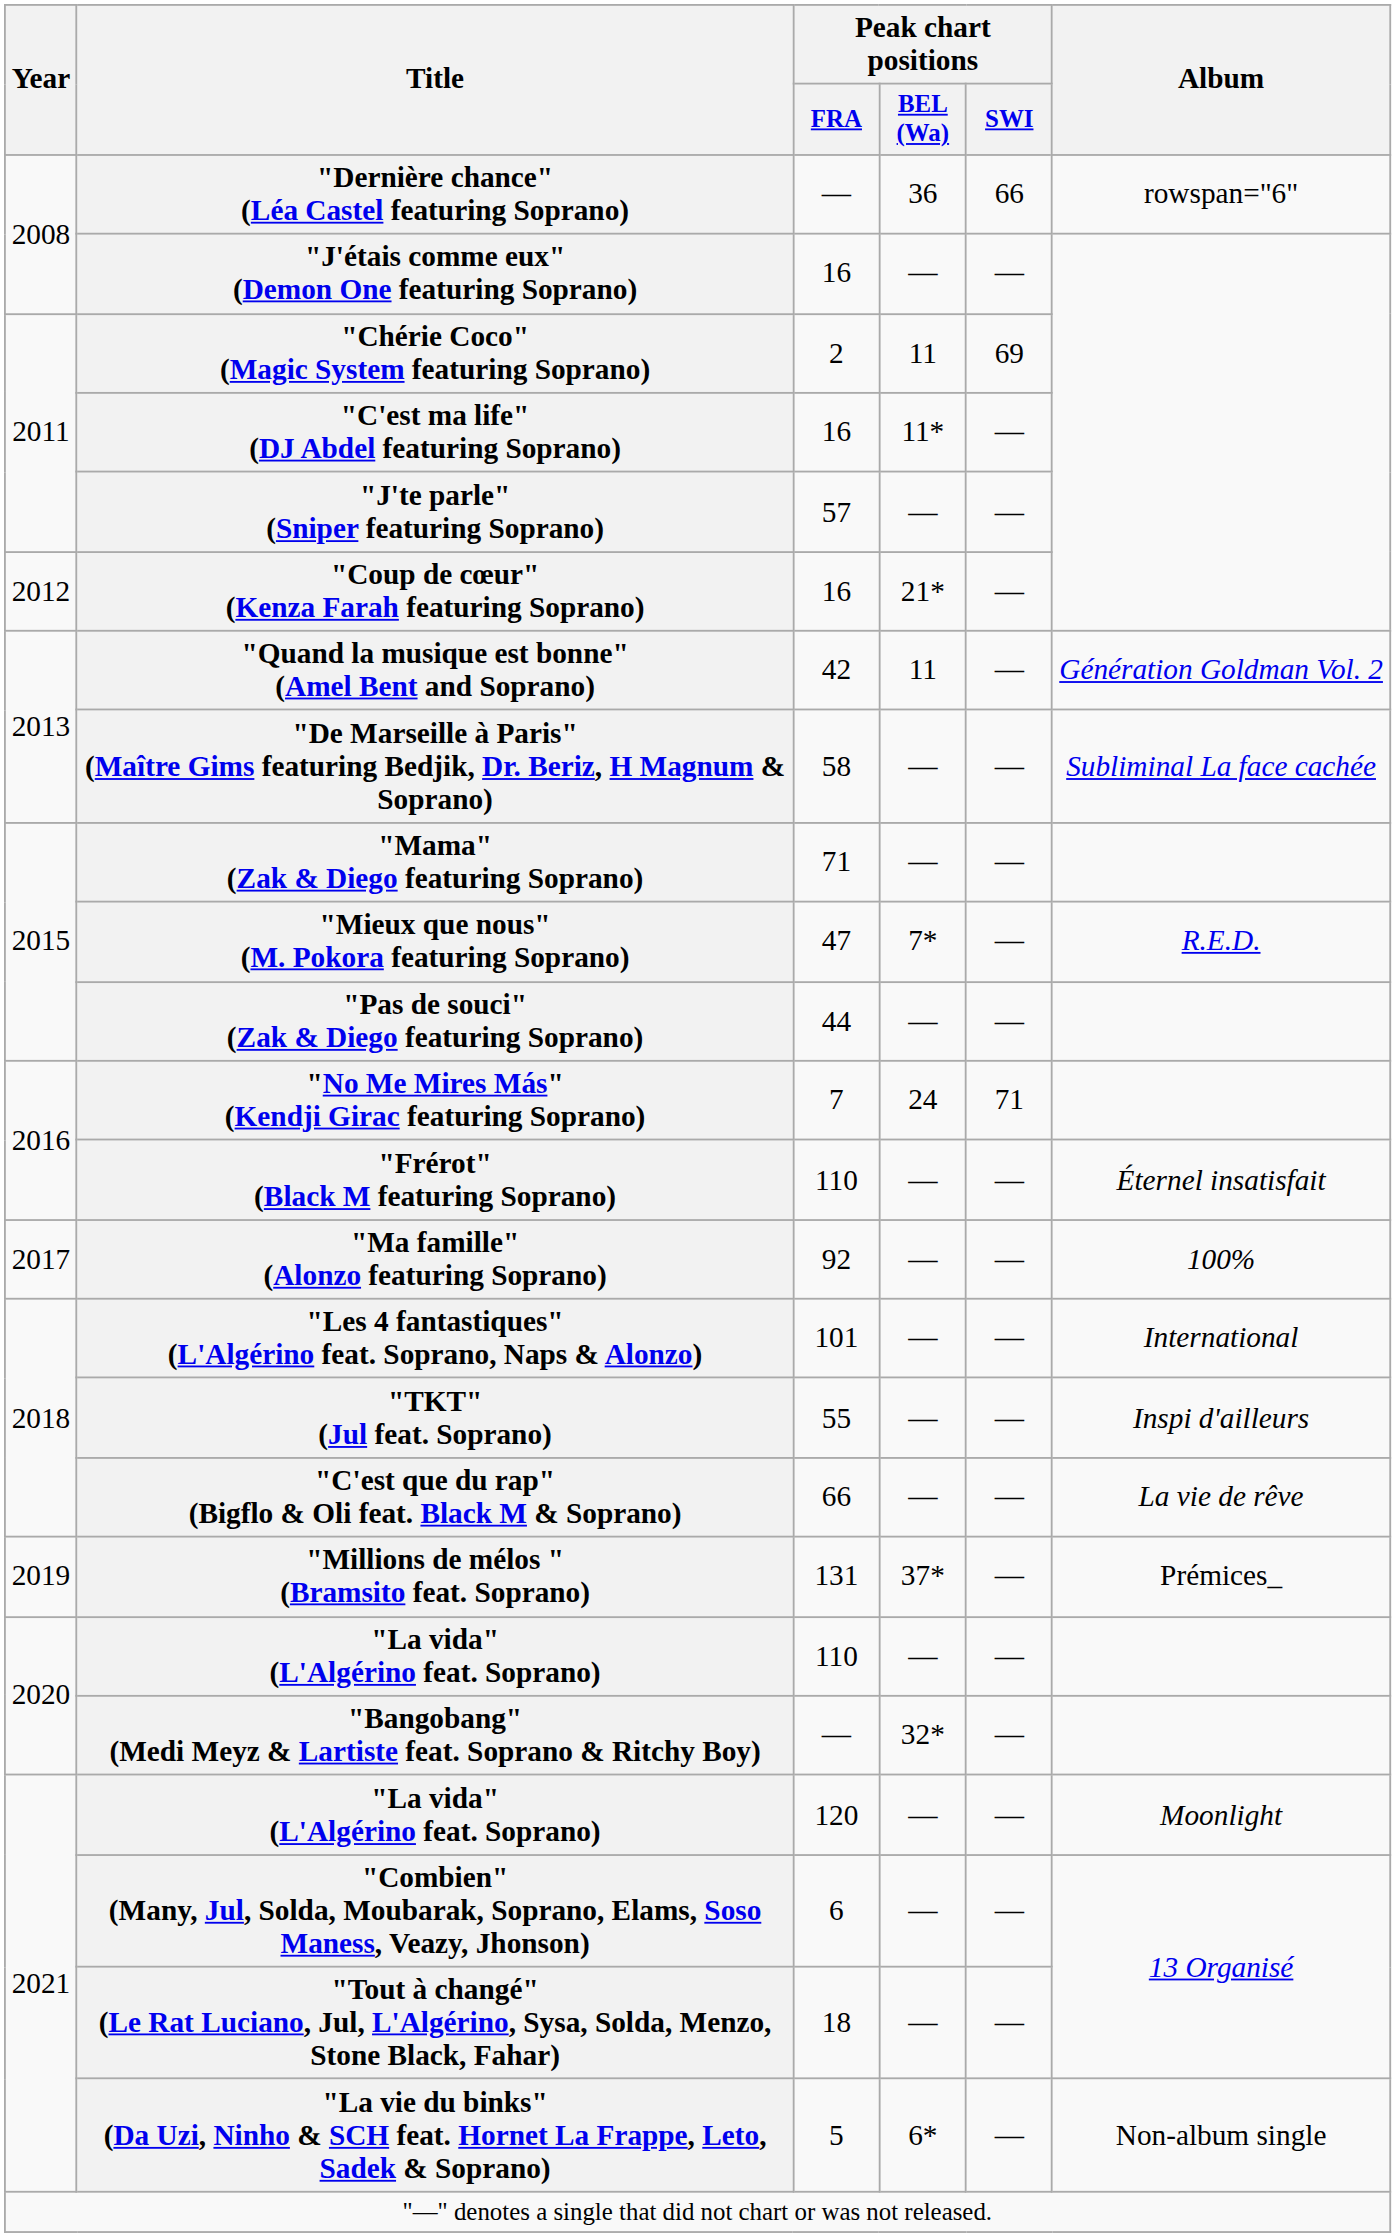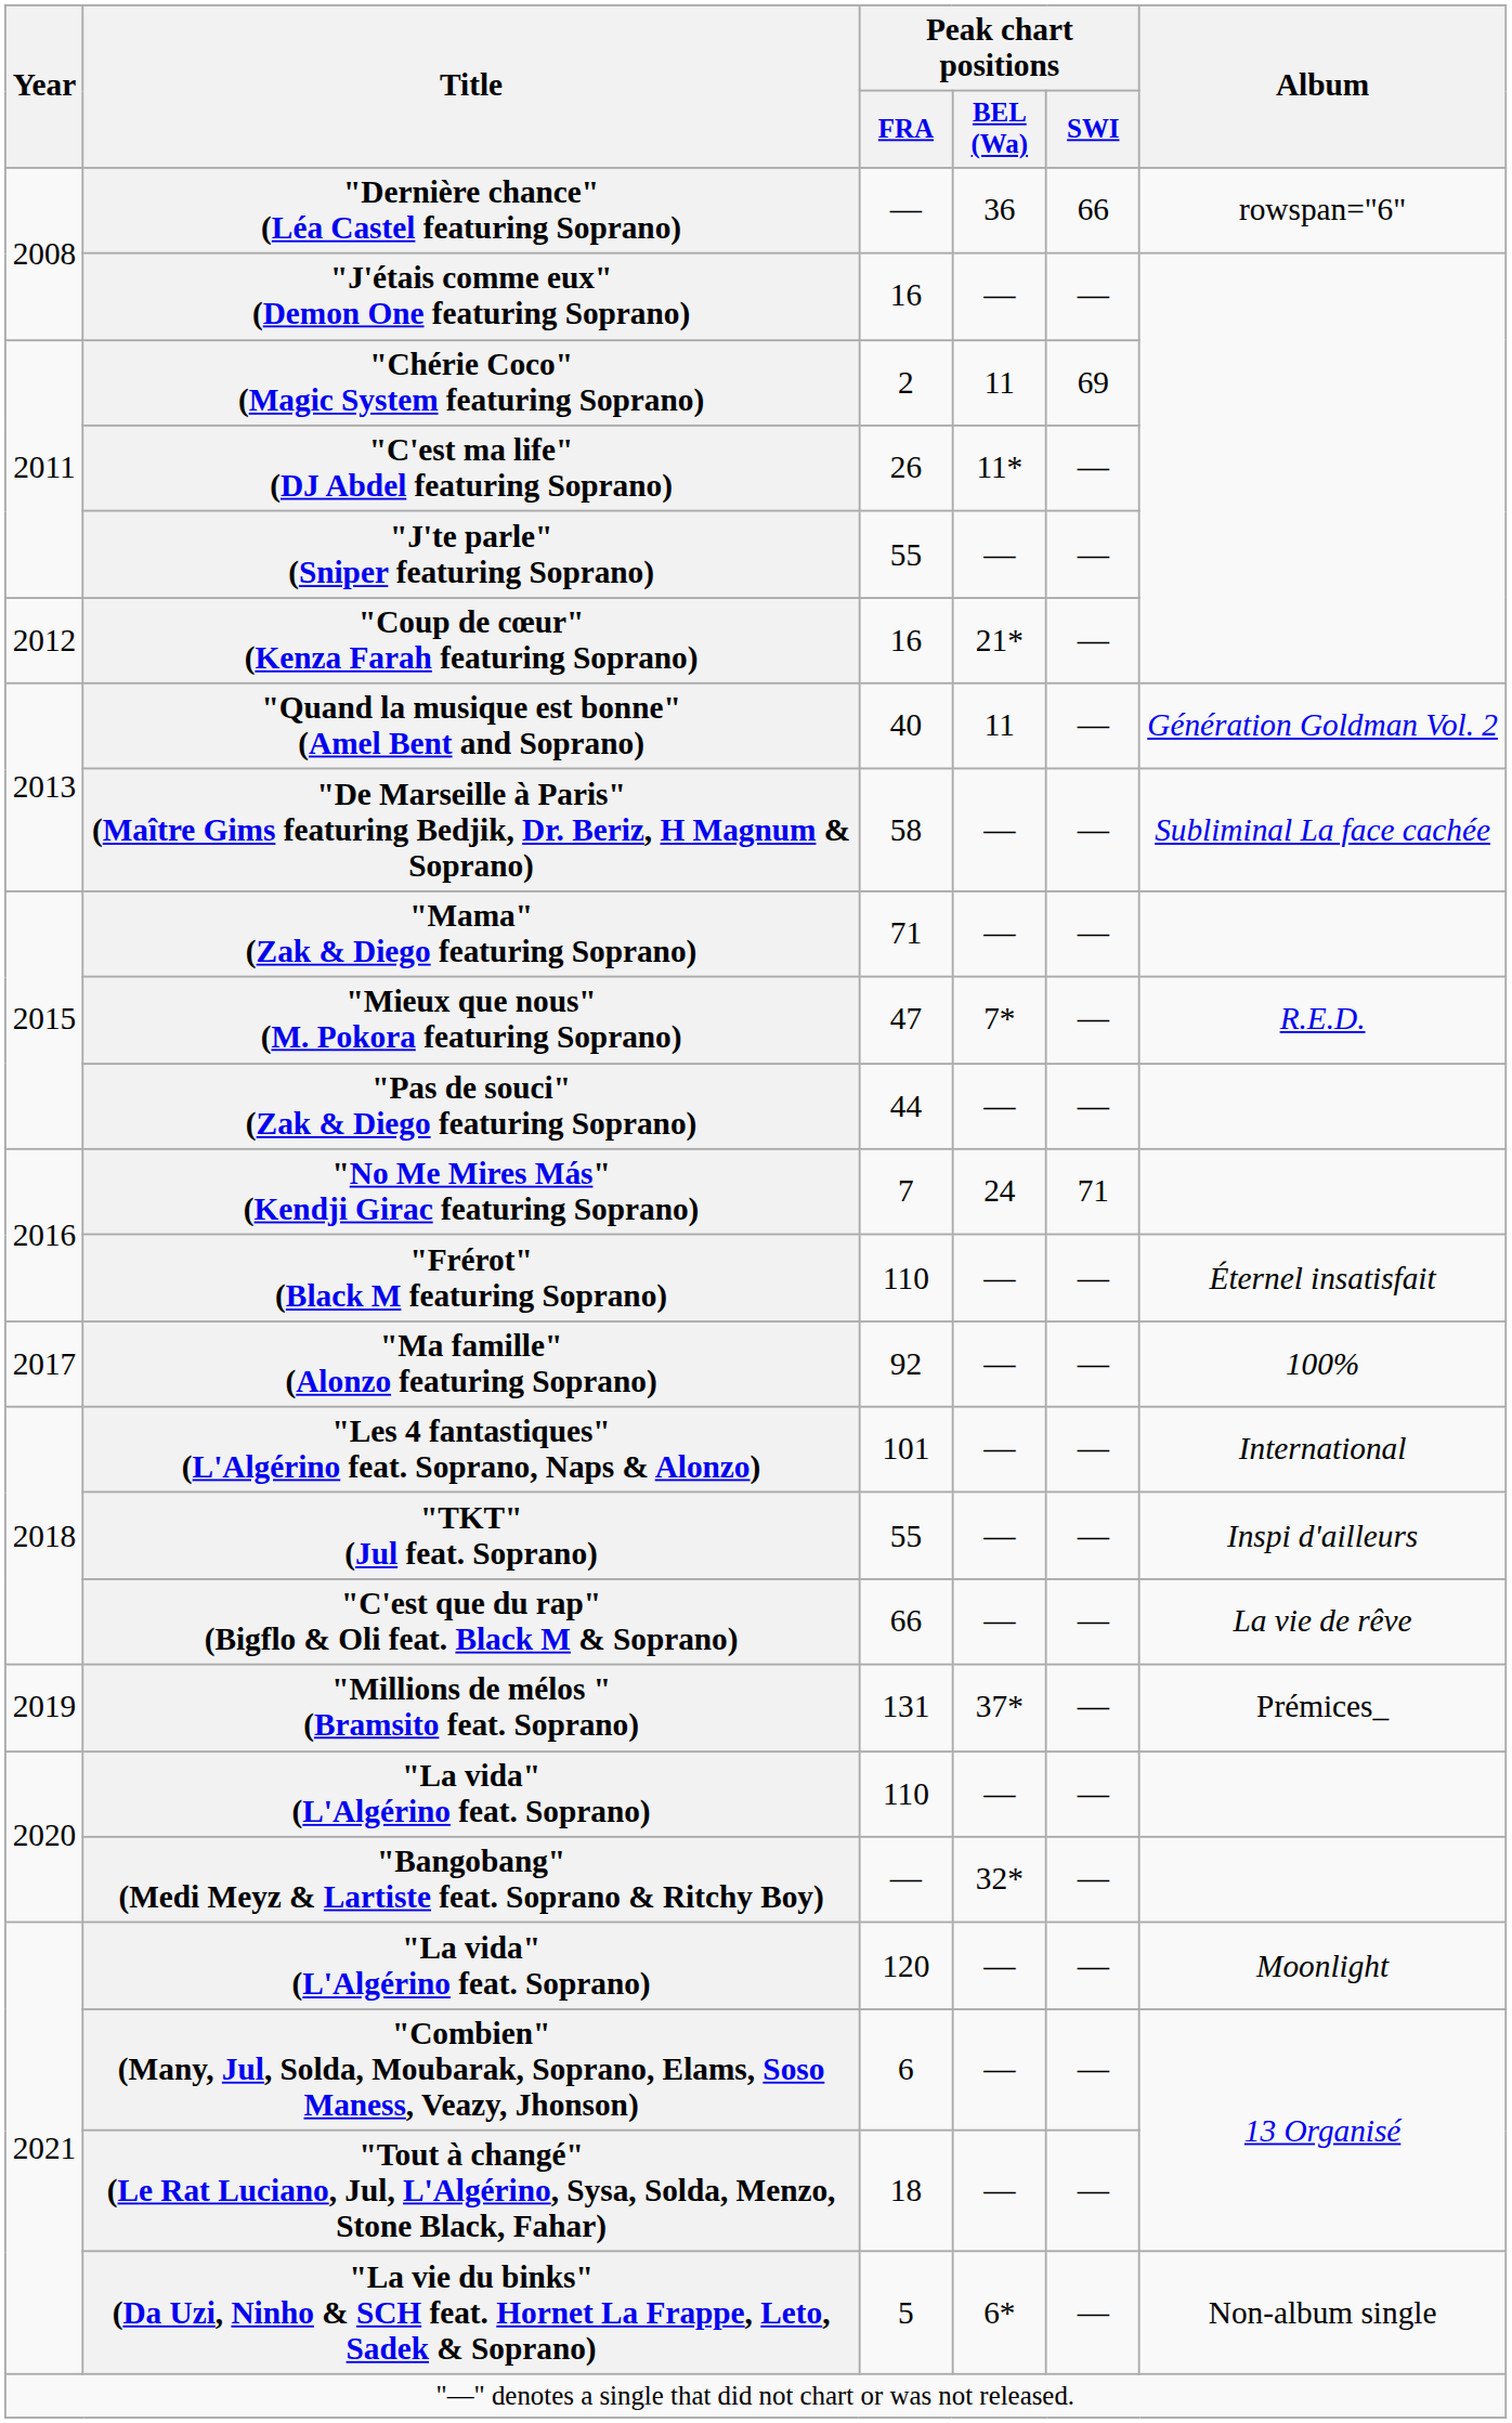"C'est ma life" (DJ Abdel featuring Soprano) | Peak chart positions / FRA: 16 -> 26
"J'te parle" (Sniper featuring Soprano) | Peak chart positions / FRA: 57 -> 55
"Quand la musique est bonne" (Amel Bent and Soprano) | Peak chart positions / FRA: 42 -> 40
